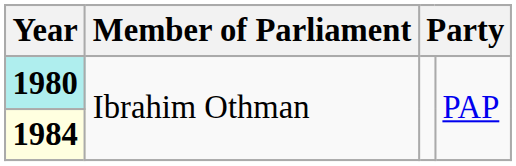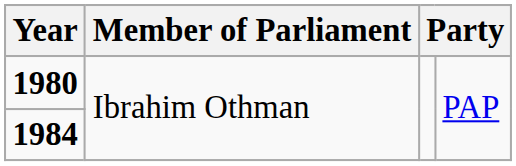1980 | Year: paleturquoise background -> no background
1984 | Year: lightyellow background -> no background
